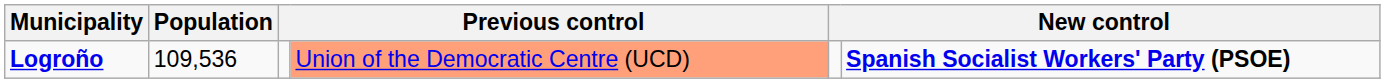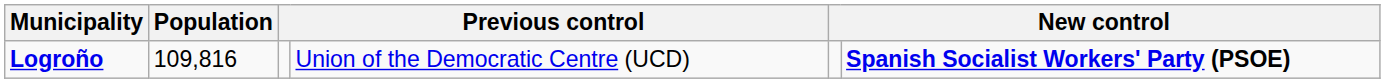Logroño | Population: 109,536 -> 109,816
Logroño | column 4: lightsalmon background -> no background
